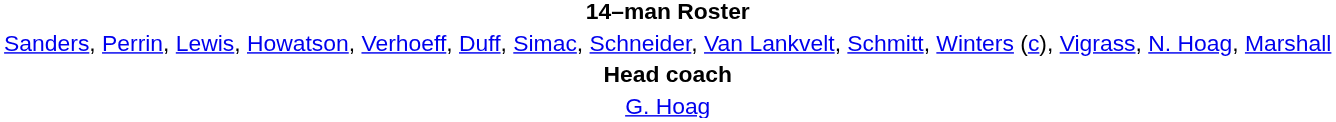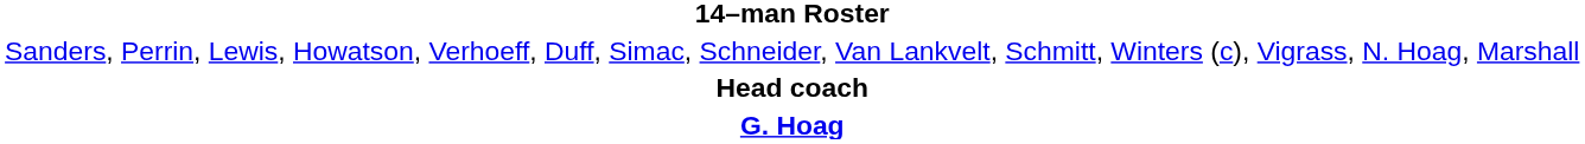row 4 | column 1: normal -> bold
